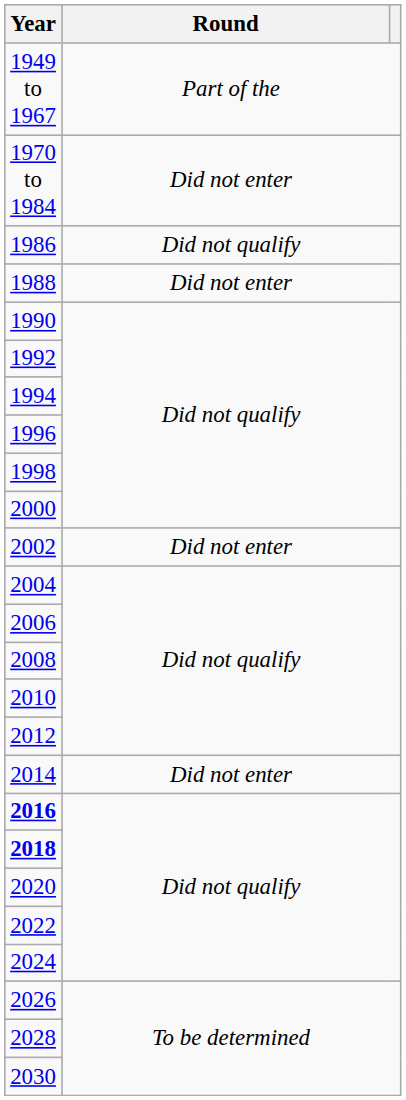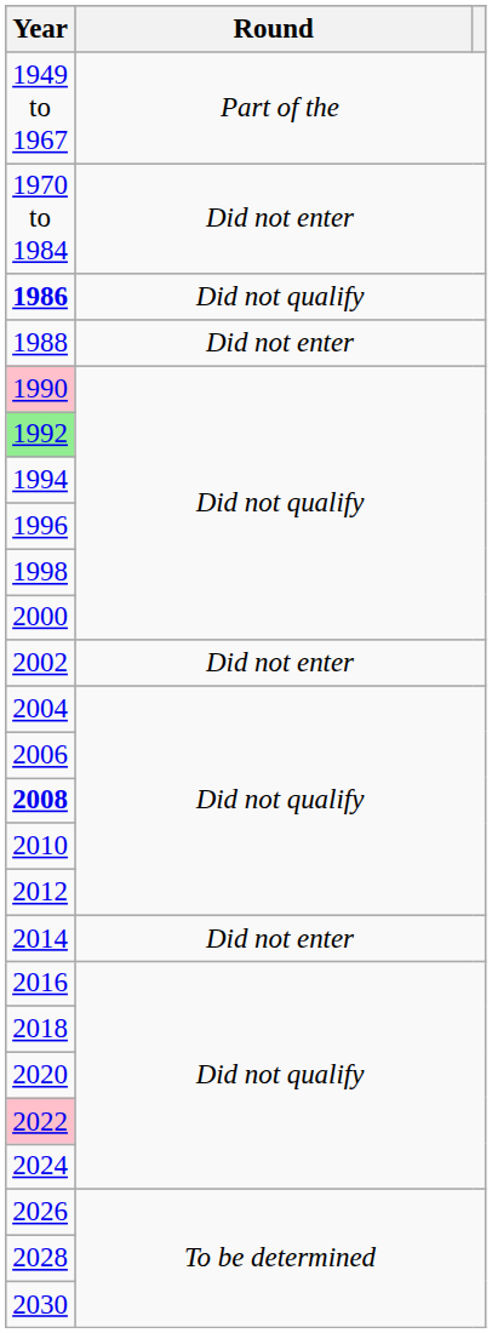1986 | Year: normal -> bold
1990 | Year: no background -> pink background
1992 | Year: no background -> lightgreen background
2008 | Year: normal -> bold
2016 | Year: bold -> normal
2018 | Year: bold -> normal
2022 | Year: no background -> pink background
